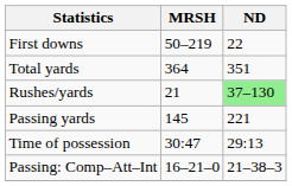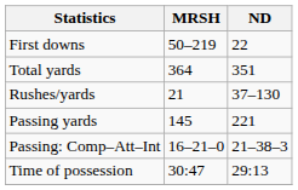Rushes/yards | ND: lightgreen background -> no background
rows swapped: Passing: Comp–Att–Int <-> Time of possession
